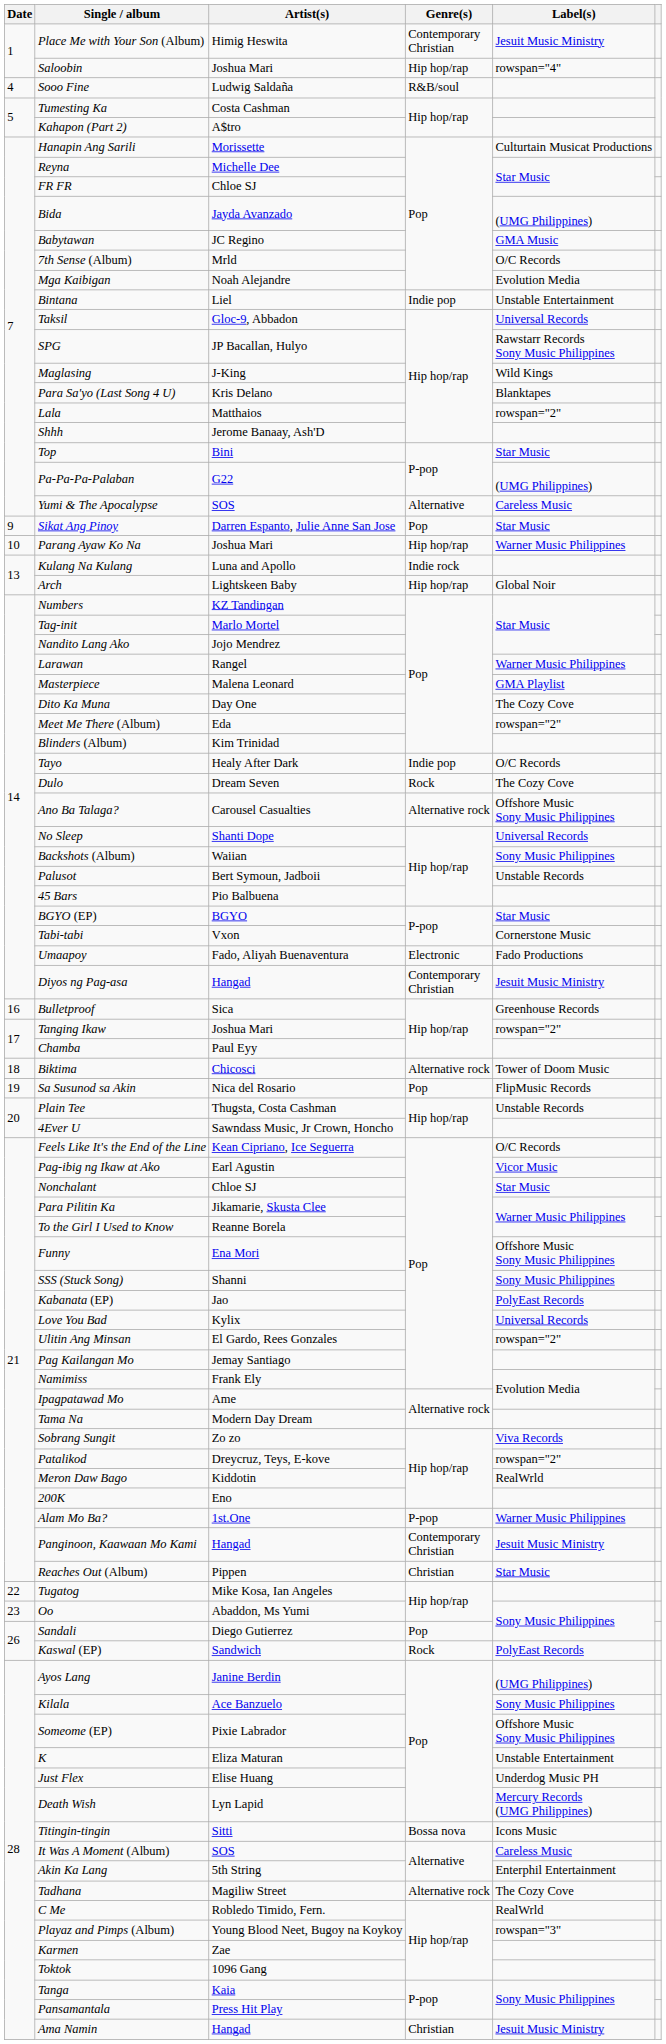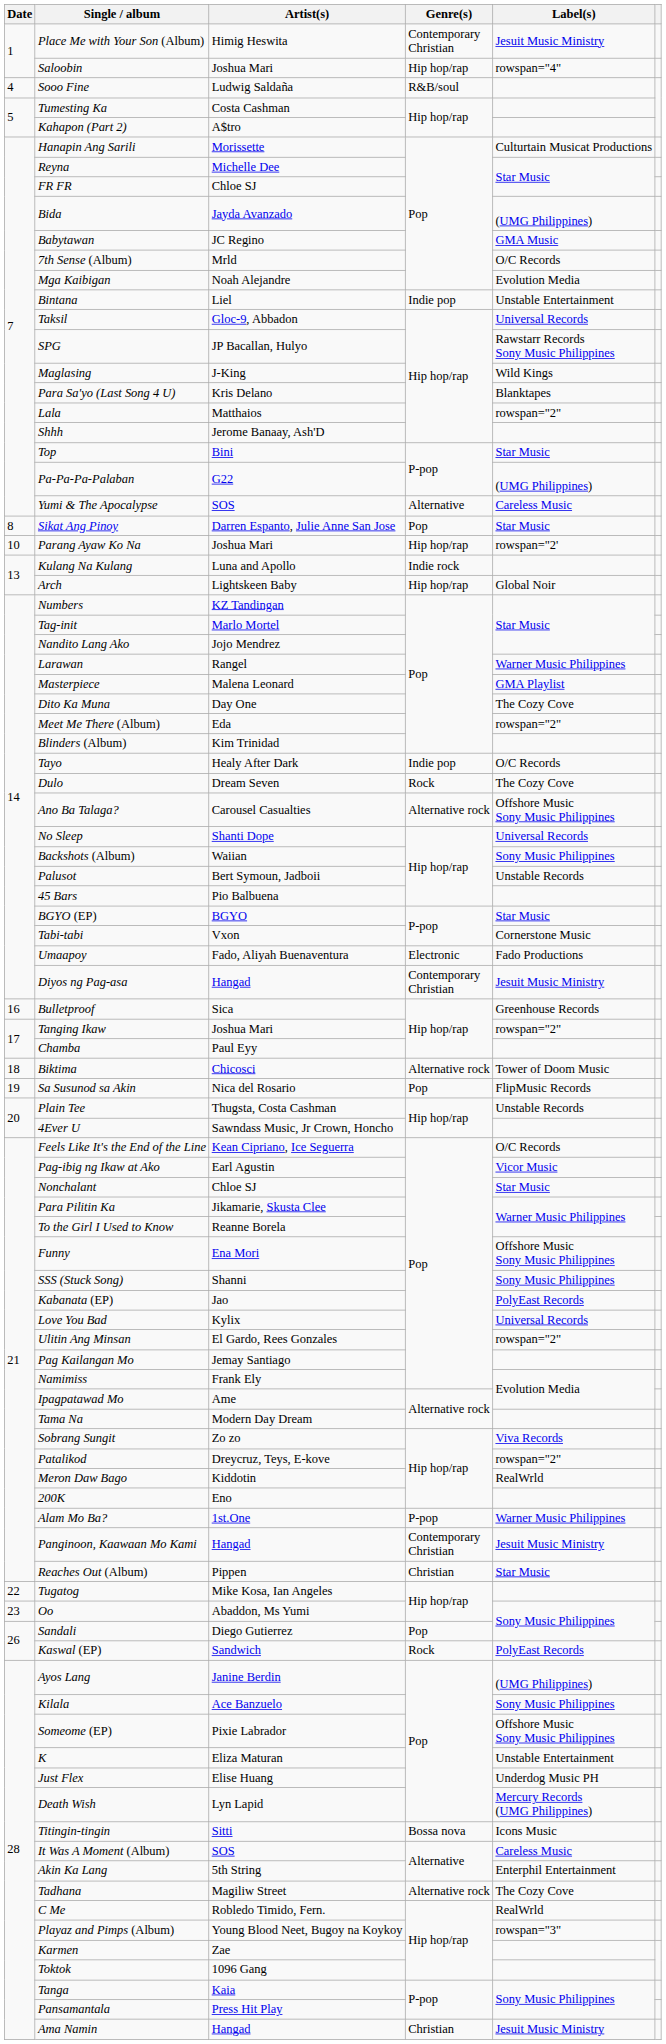Sikat Ang Pinoy | Date: 9 -> 8
Parang Ayaw Ko Na | Label(s): Warner Music Philippines -> rowspan="2'
